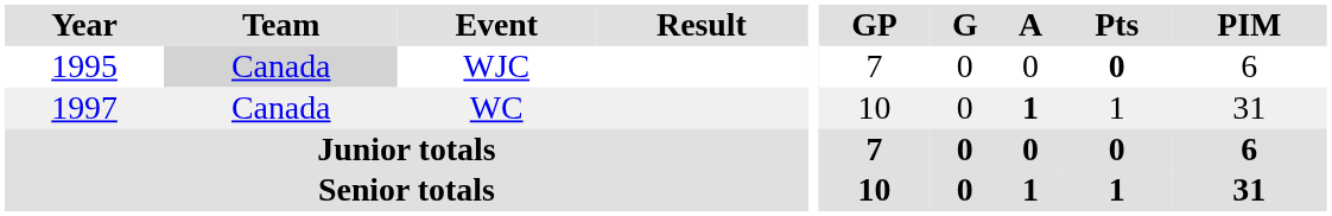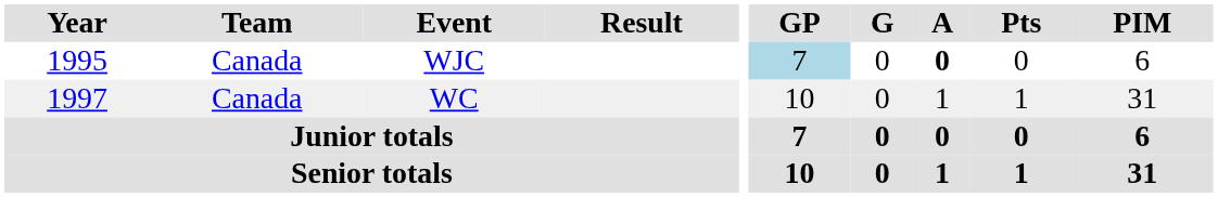WJC | Team: lightgrey background -> no background
WJC | GP: no background -> lightblue background
WJC | A: normal -> bold
WJC | Pts: bold -> normal
WC | A: bold -> normal
